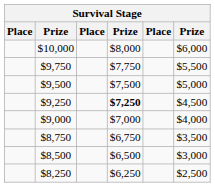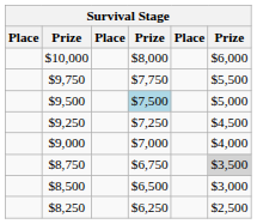$9,500 | column 4: no background -> lightblue background
$9,250 | column 4: bold -> normal
$8,750 | column 6: no background -> lightgrey background
